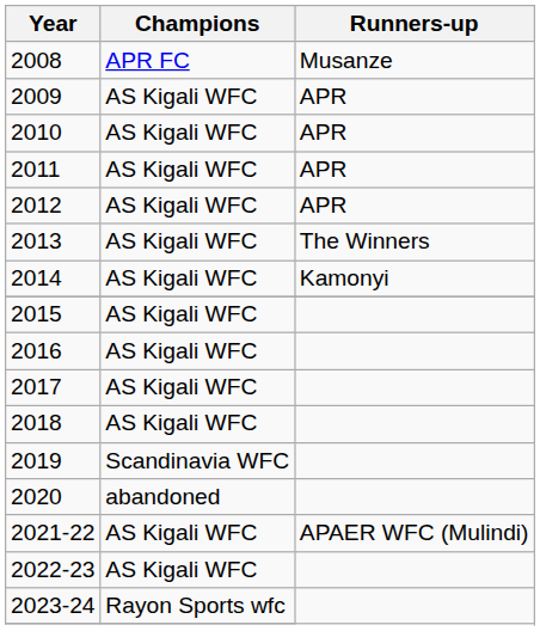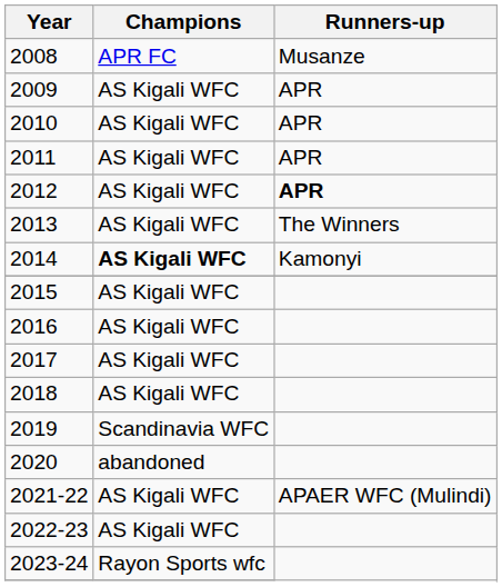2012 | Runners-up: normal -> bold
2014 | Champions: normal -> bold
